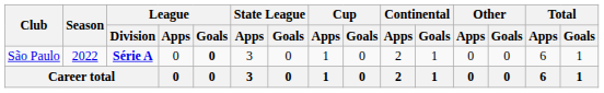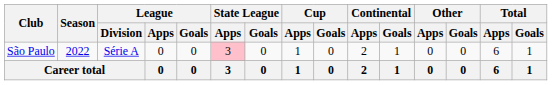São Paulo | League / Division: bold -> normal
São Paulo | League / Goals: bold -> normal
São Paulo | State League / Apps: no background -> pink background
